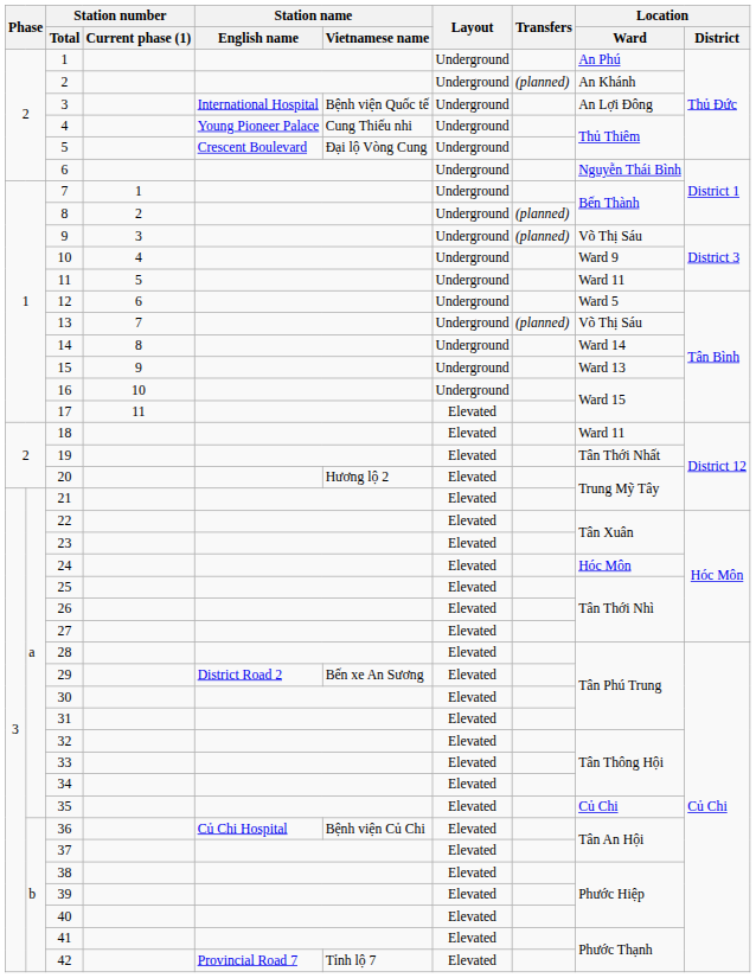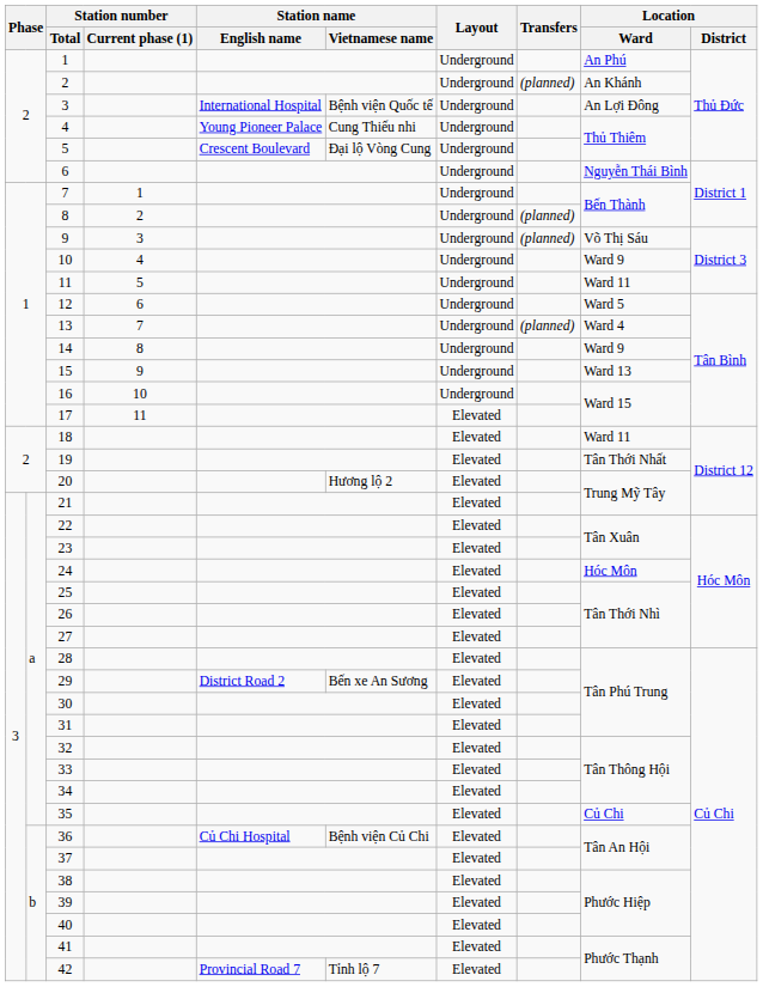13 | Location / Ward: Võ Thị Sáu -> Ward 4
14 | Location / Ward: Ward 14 -> Ward 9
